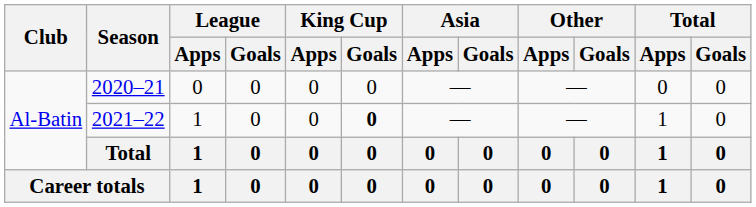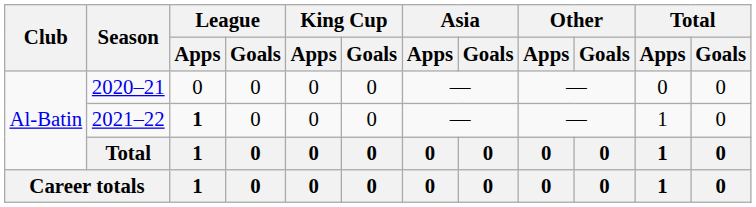2021–22 | League / Apps: normal -> bold
2021–22 | King Cup / Goals: bold -> normal
